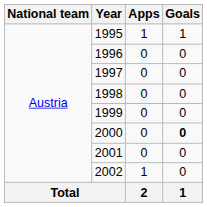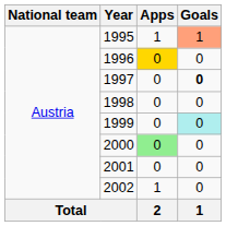1995 | Goals: no background -> lightsalmon background
1996 | Apps: no background -> gold background
1997 | Goals: normal -> bold
1999 | Goals: no background -> paleturquoise background
2000 | Apps: no background -> lightgreen background
2000 | Goals: bold -> normal
